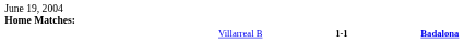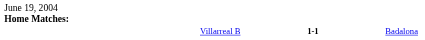Villarreal B | column 3: bold -> normal
